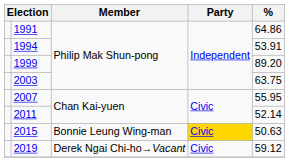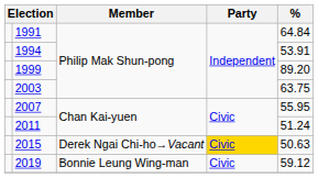1991 | %: 64.86 -> 64.84
2011 | %: 52.14 -> 51.24
2015 | Member: Bonnie Leung Wing-man -> Derek Ngai Chi-ho→Vacant
2019 | Member: Derek Ngai Chi-ho→Vacant -> Bonnie Leung Wing-man
